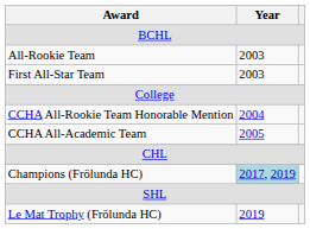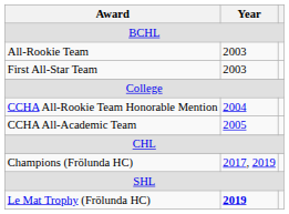Champions (Frölunda HC) | Year: lightblue background -> no background
Le Mat Trophy (Frölunda HC) | Year: normal -> bold
